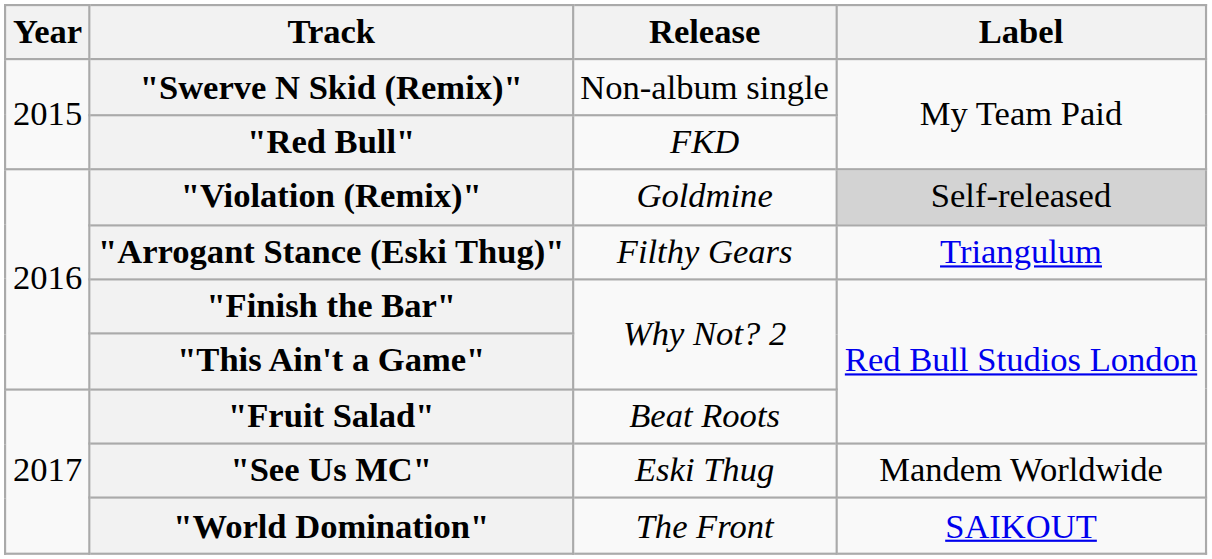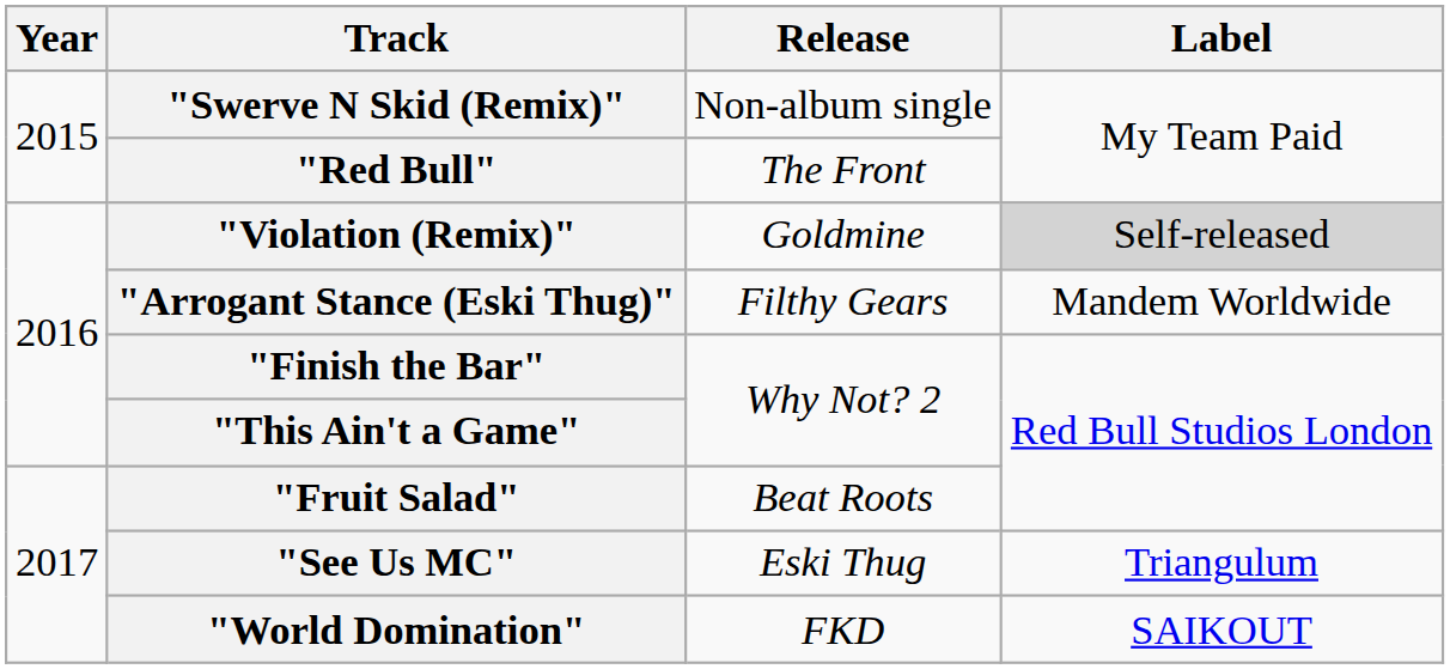"Red Bull" | Release: FKD -> The Front
"Arrogant Stance (Eski Thug)" | Label: Triangulum -> Mandem Worldwide
"See Us MC" | Label: Mandem Worldwide -> Triangulum
"World Domination" | Release: The Front -> FKD
